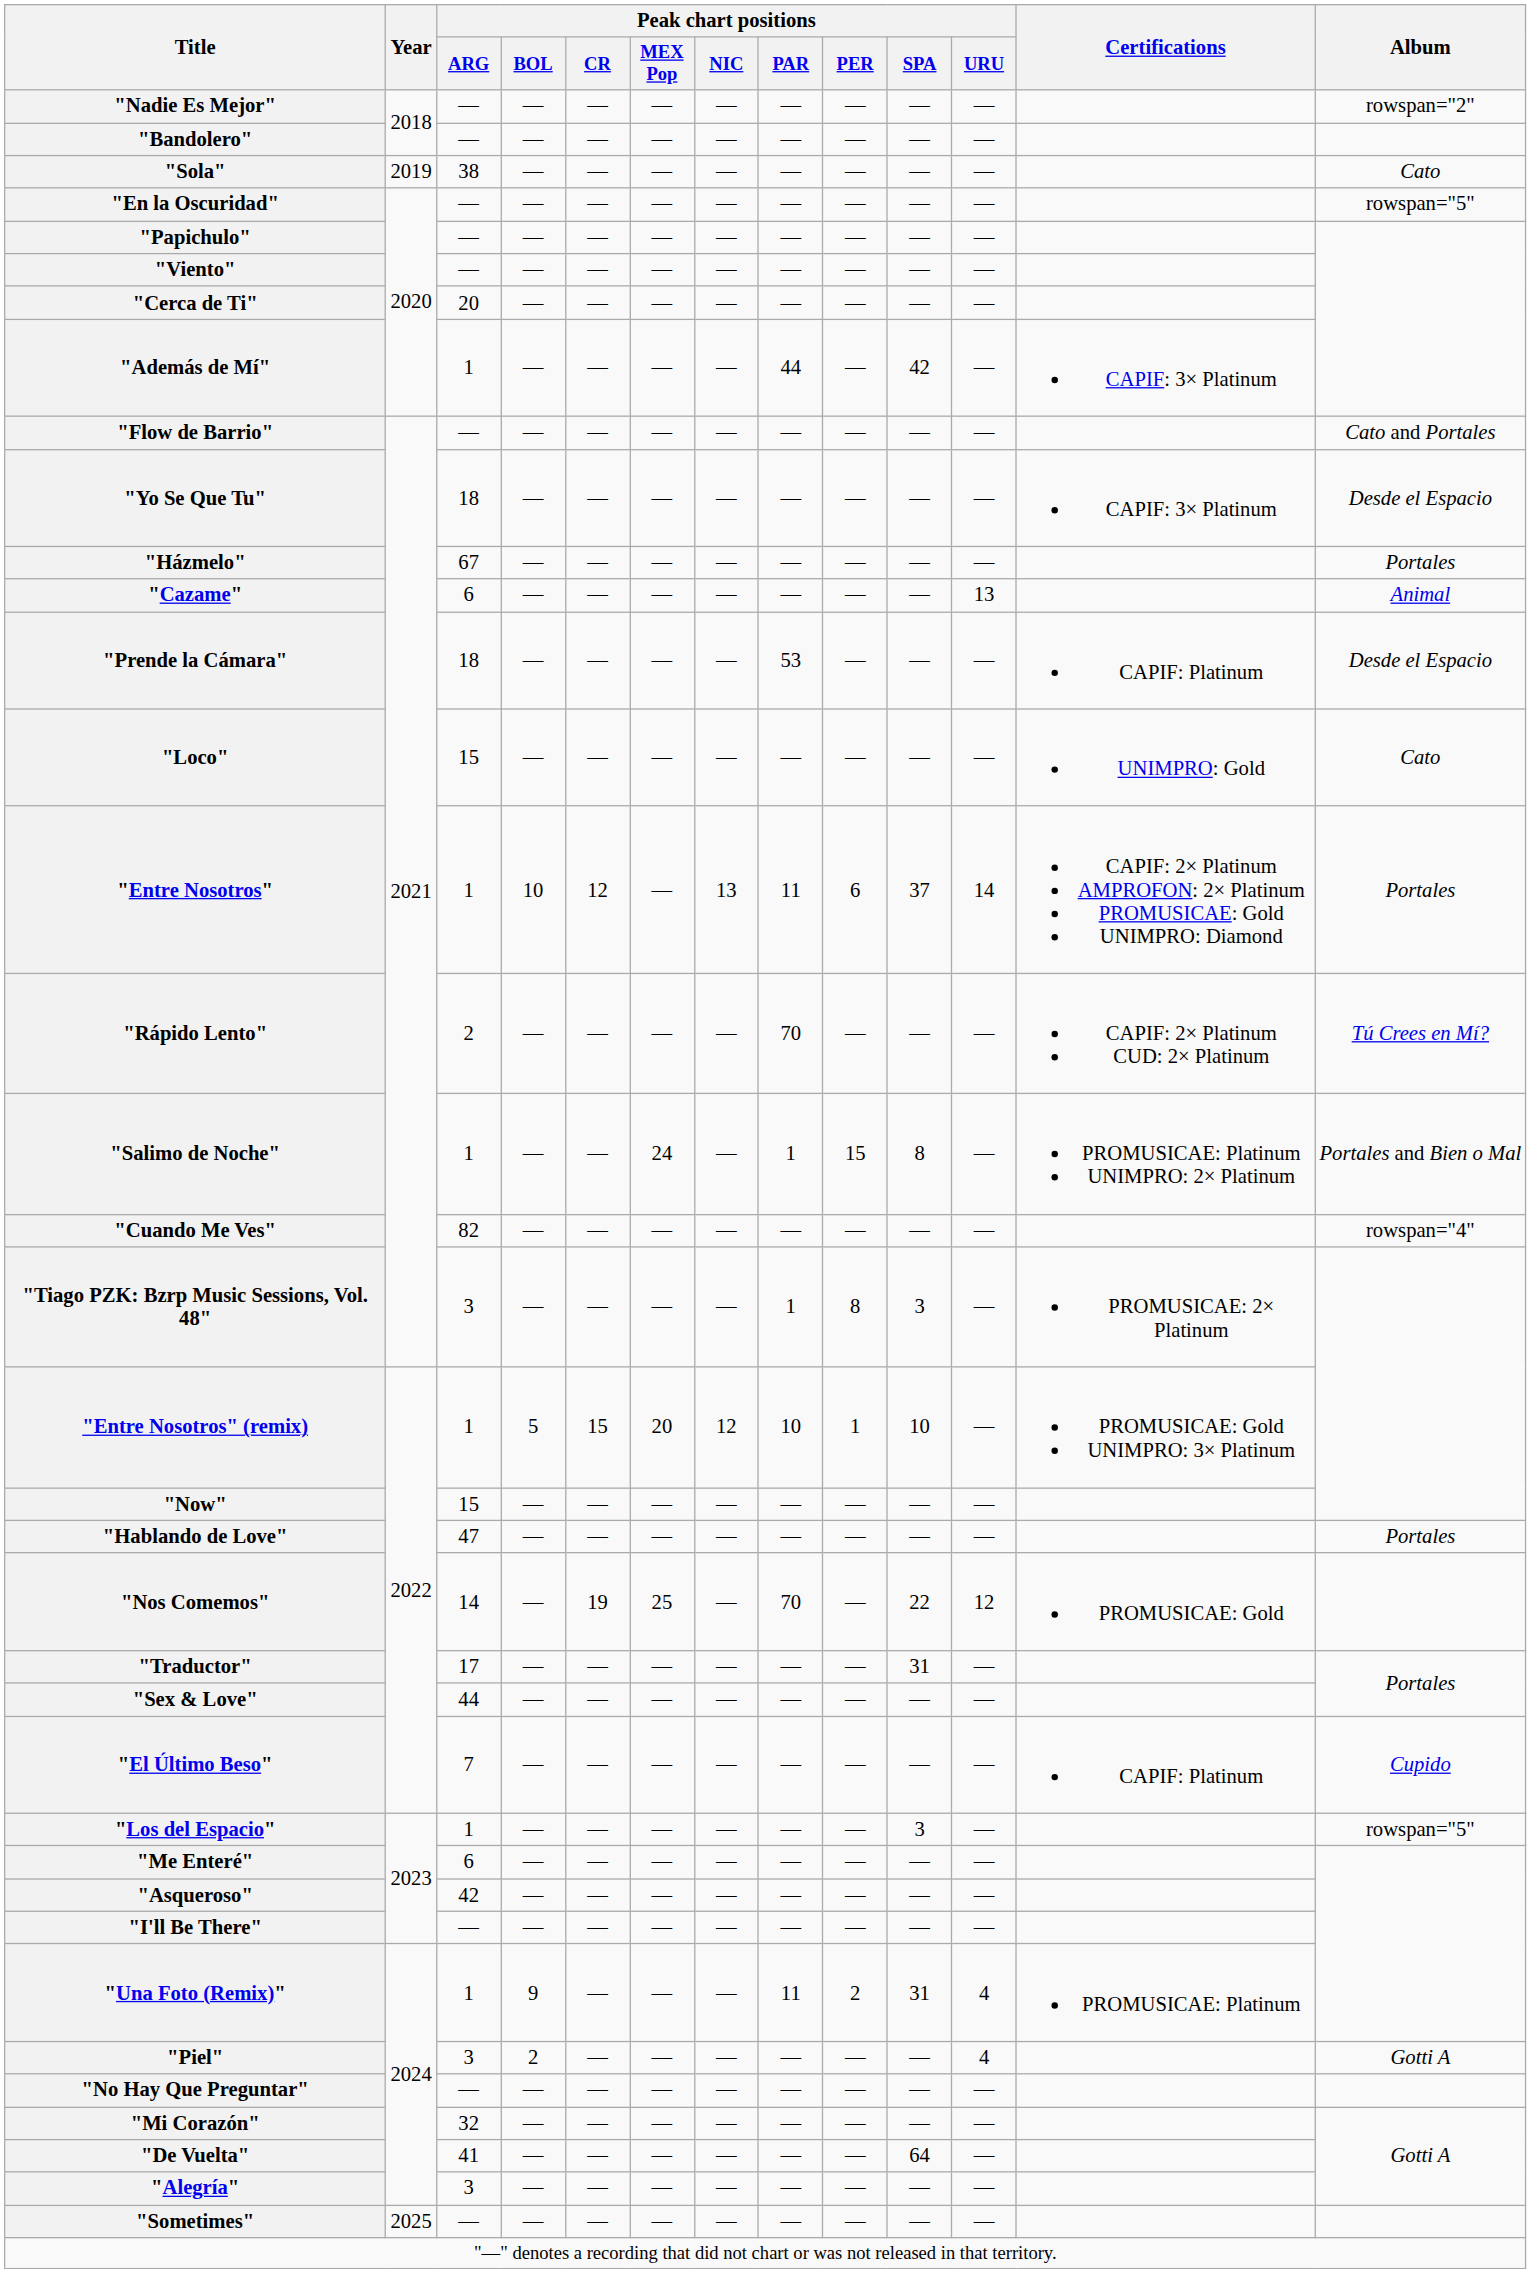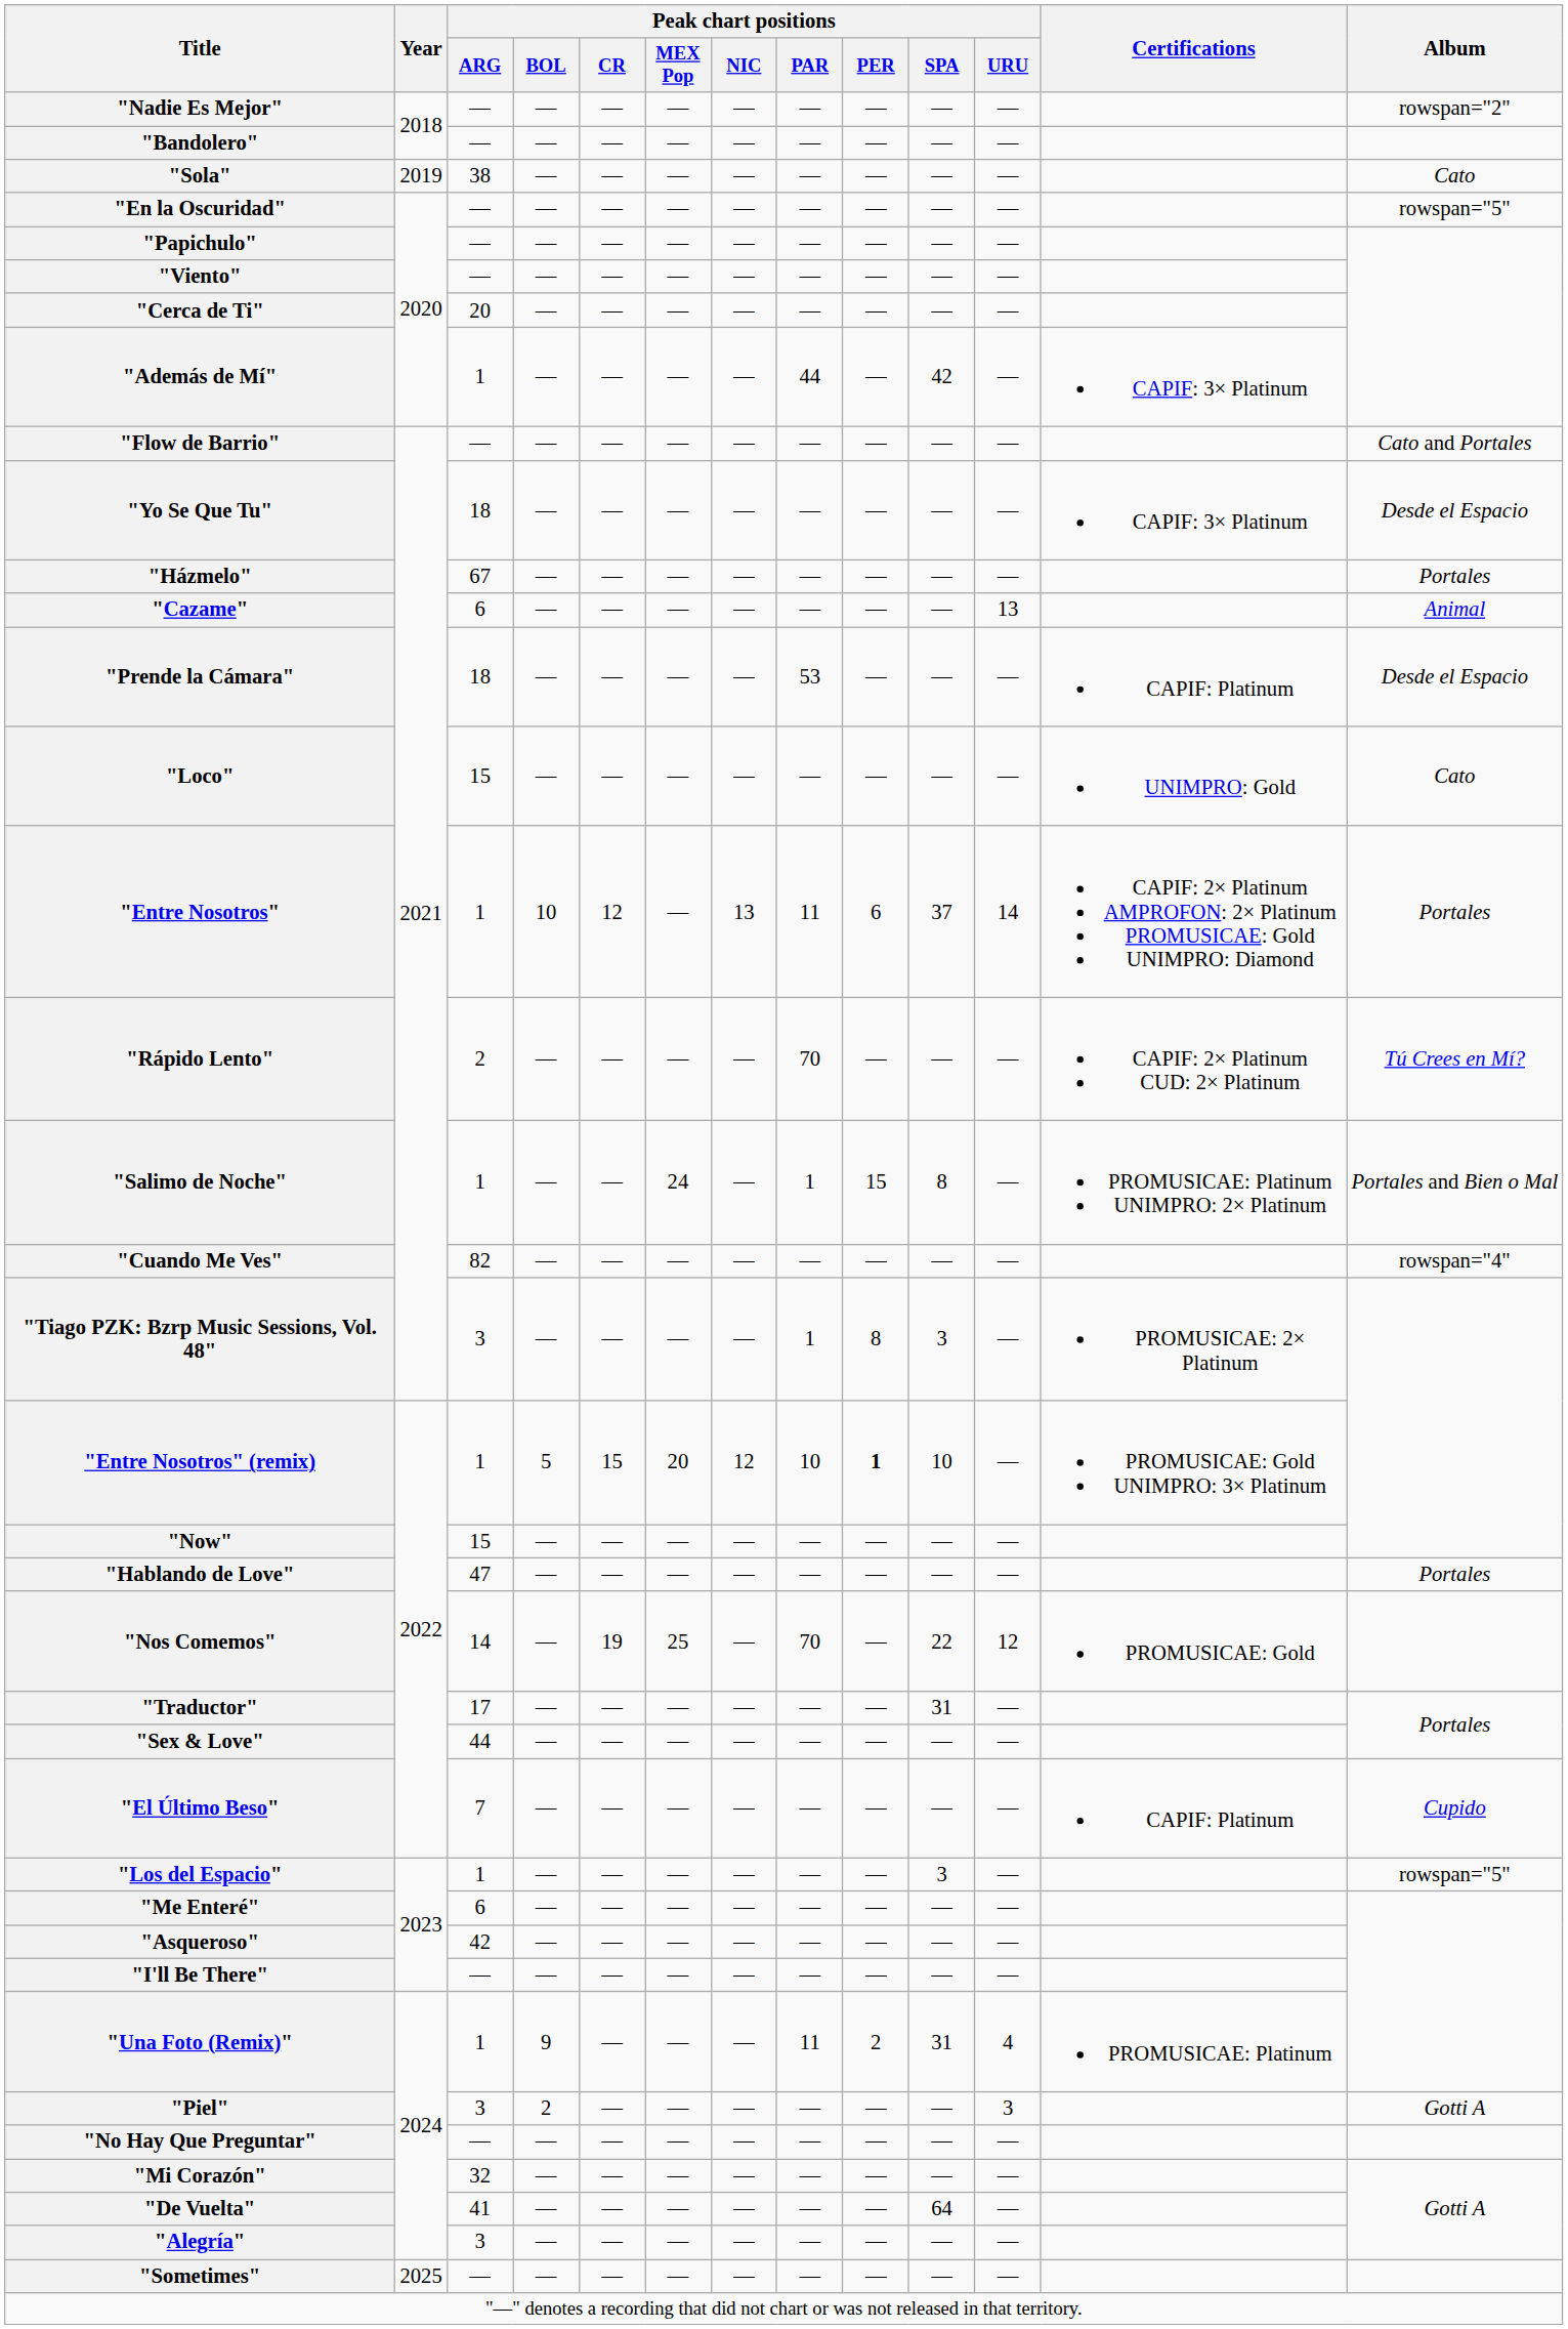"Entre Nosotros" (remix) | Peak chart positions / PER: normal -> bold
"Piel" | Peak chart positions / URU: 4 -> 3
